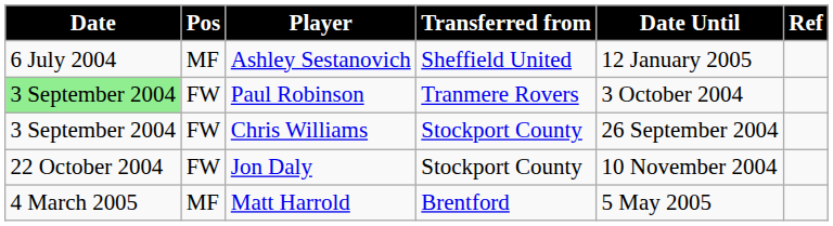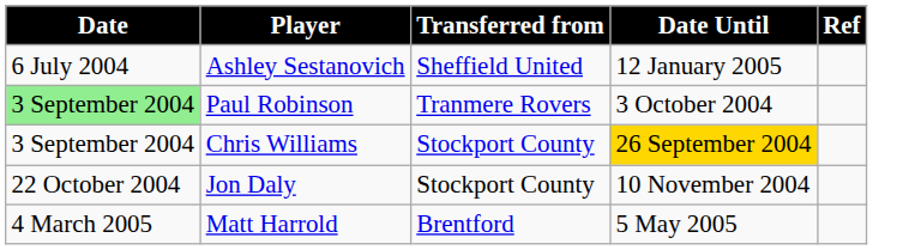- column: Pos | MF | FW | FW | FW | MF
Chris Williams | Date Until: no background -> gold background
